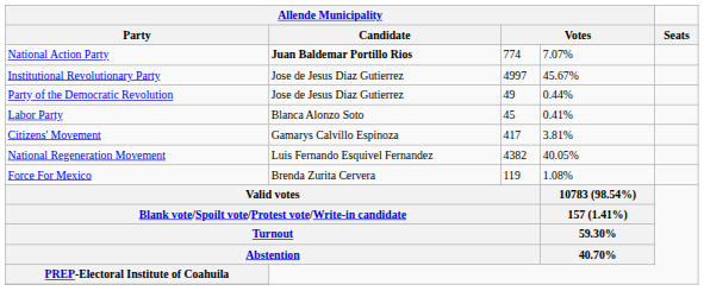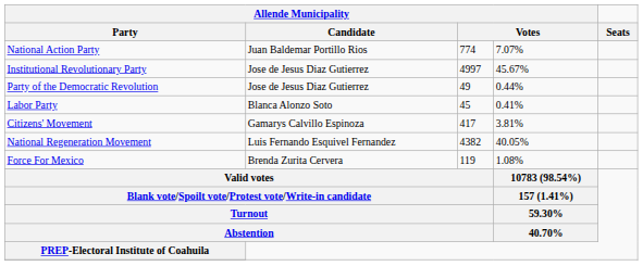National Action Party | Allende Municipality / Candidate: bold -> normal
